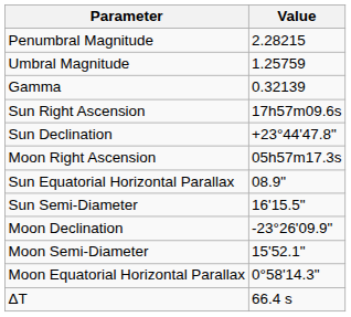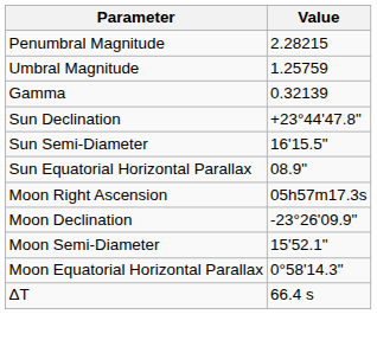- row: Sun Right Ascension | 17h57m09.6s
rows swapped: Sun Semi-Diameter <-> Moon Right Ascension
